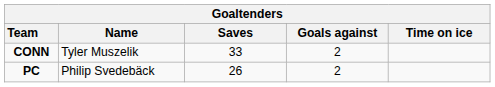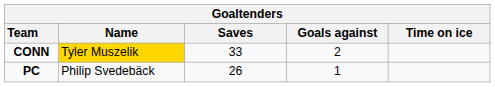CONN | Name: no background -> gold background
PC | Goals against: 2 -> 1
